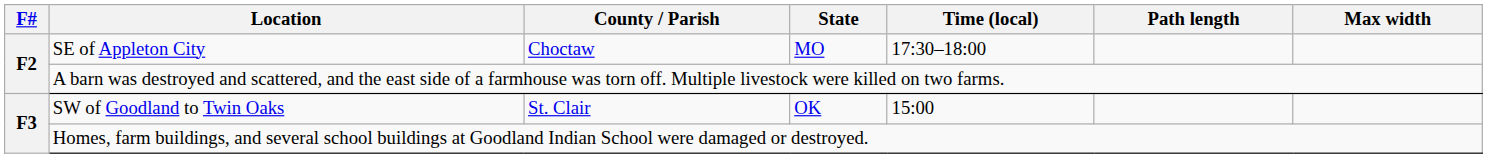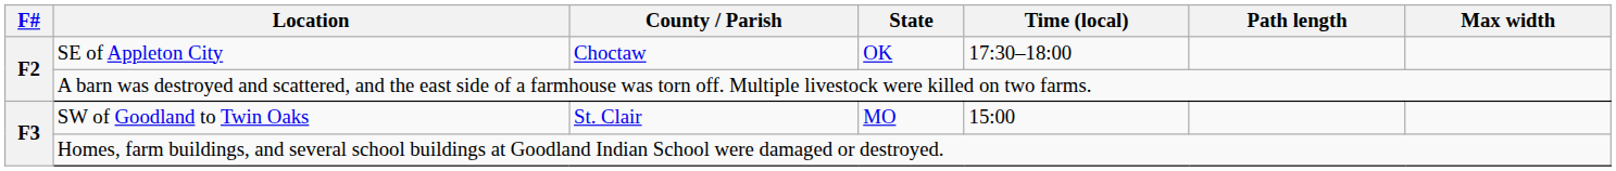SE of Appleton City | State: MO -> OK
SW of Goodland to Twin Oaks | State: OK -> MO
